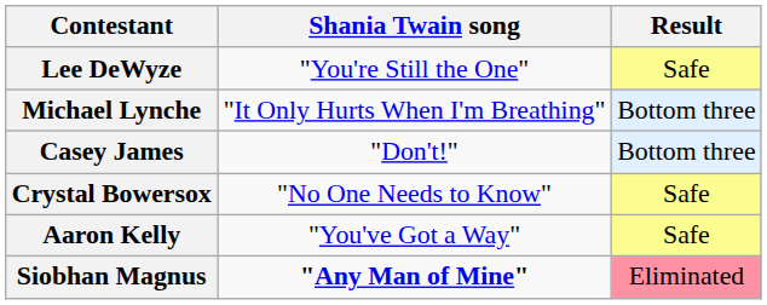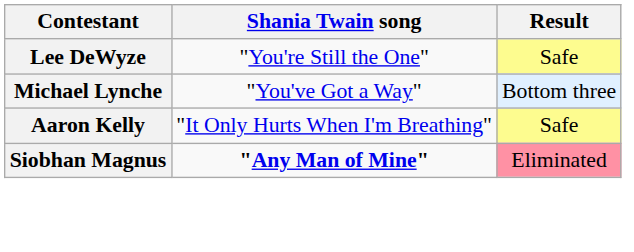Michael Lynche | Shania Twain song: "It Only Hurts When I'm Breathing" -> "You've Got a Way"
- row: Casey James | "Don't!" | Bottom three
- row: Crystal Bowersox | "No One Needs to Know" | Safe
Aaron Kelly | Shania Twain song: "You've Got a Way" -> "It Only Hurts When I'm Breathing"
